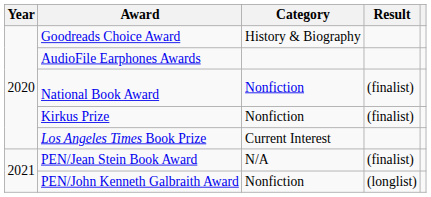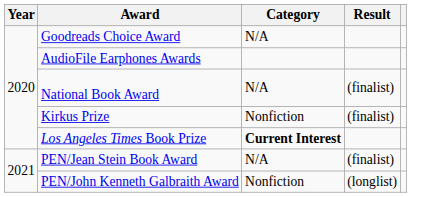Goodreads Choice Award | Category: History & Biography -> N/A
National Book Award | Category: Nonfiction -> N/A
Los Angeles Times Book Prize | Category: normal -> bold
